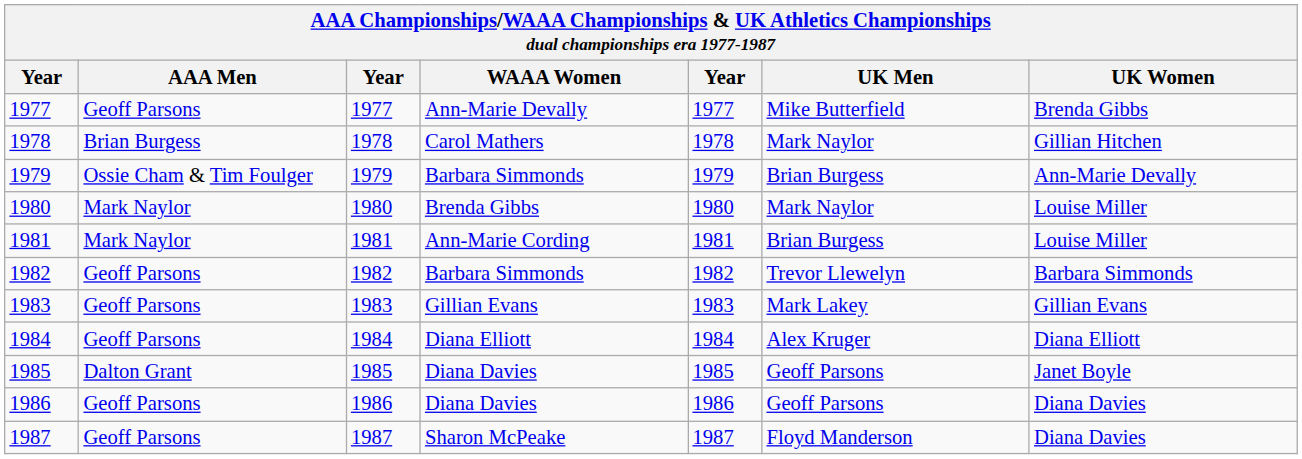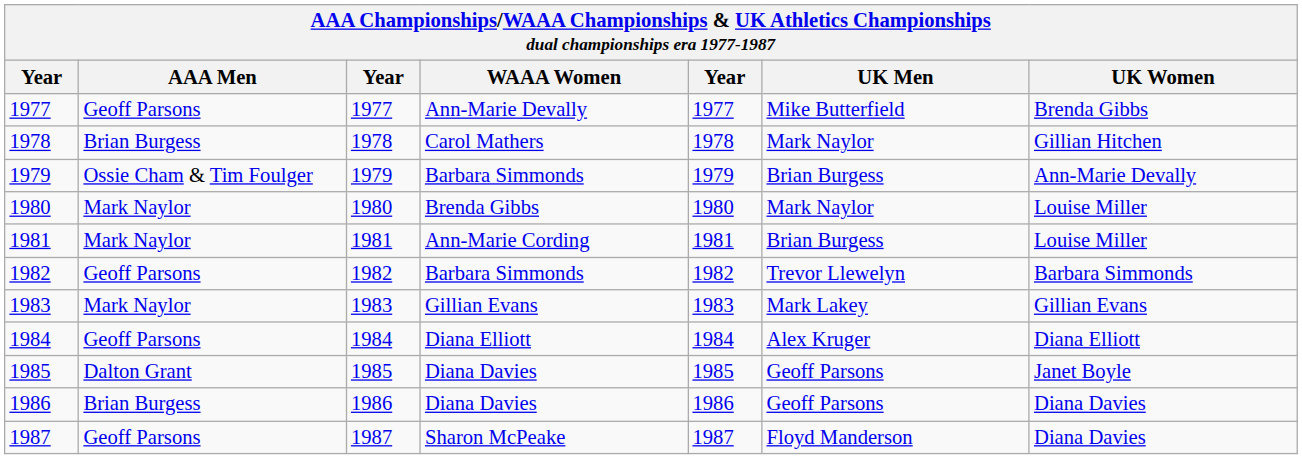row 9 | AAA Men: Geoff Parsons -> Mark Naylor
row 12 | AAA Men: Geoff Parsons -> Brian Burgess
